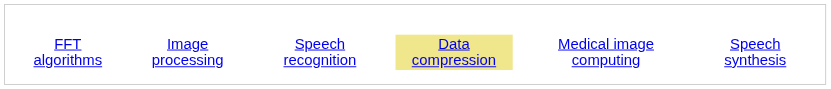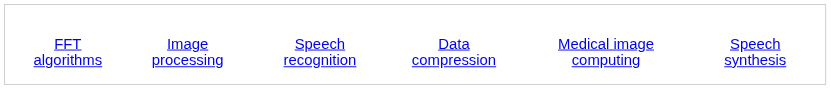FFT algorithms | column 4: khaki background -> no background
